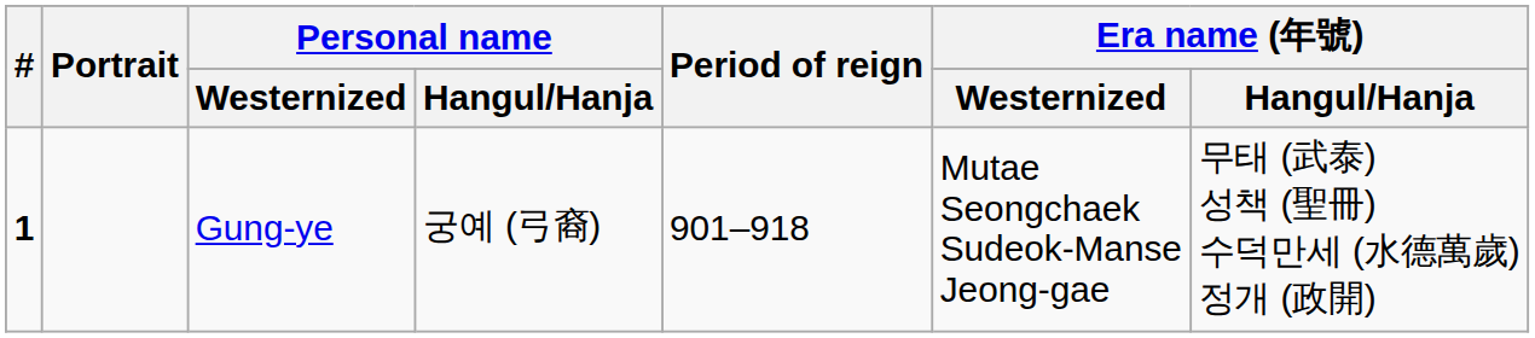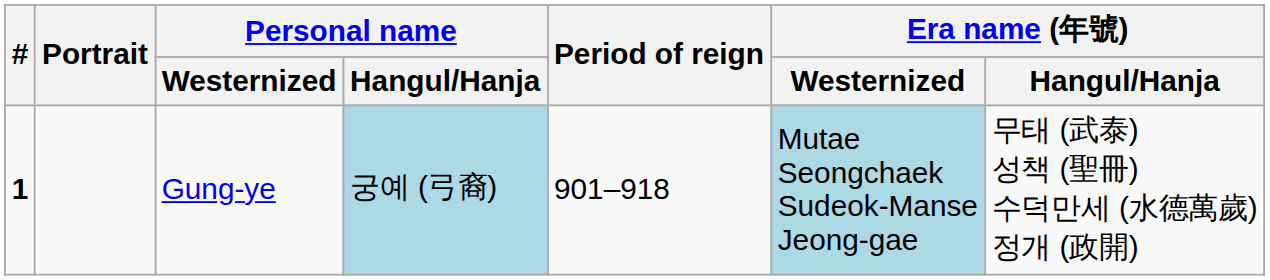Gung-ye | Personal name / Hangul/Hanja: no background -> lightblue background
Gung-ye | Era name (年號) / Westernized: no background -> lightblue background
